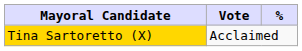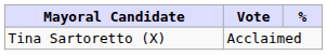Tina Sartoretto (X) | Mayoral Candidate: gold background -> no background
